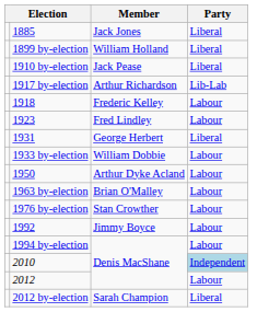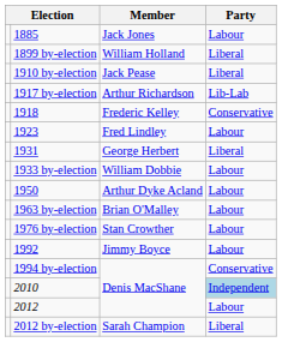1885 | Party: Liberal -> Labour
1918 | Party: Labour -> Conservative
1994 by-election | Party: Labour -> Conservative
